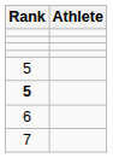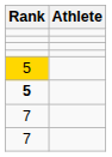row 6 | Rank: no background -> gold background
row 8 | Rank: 6 -> 7
